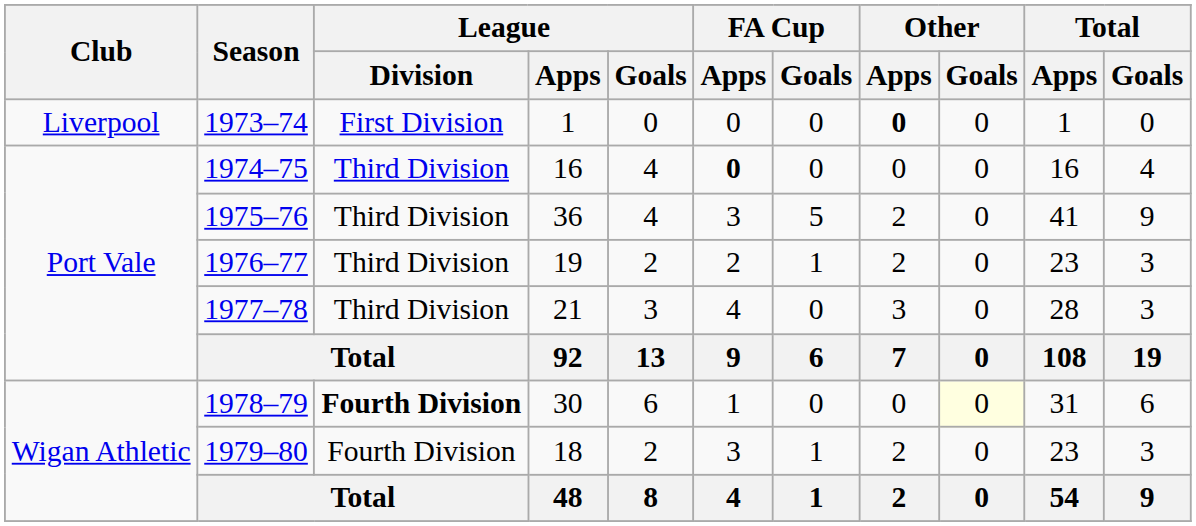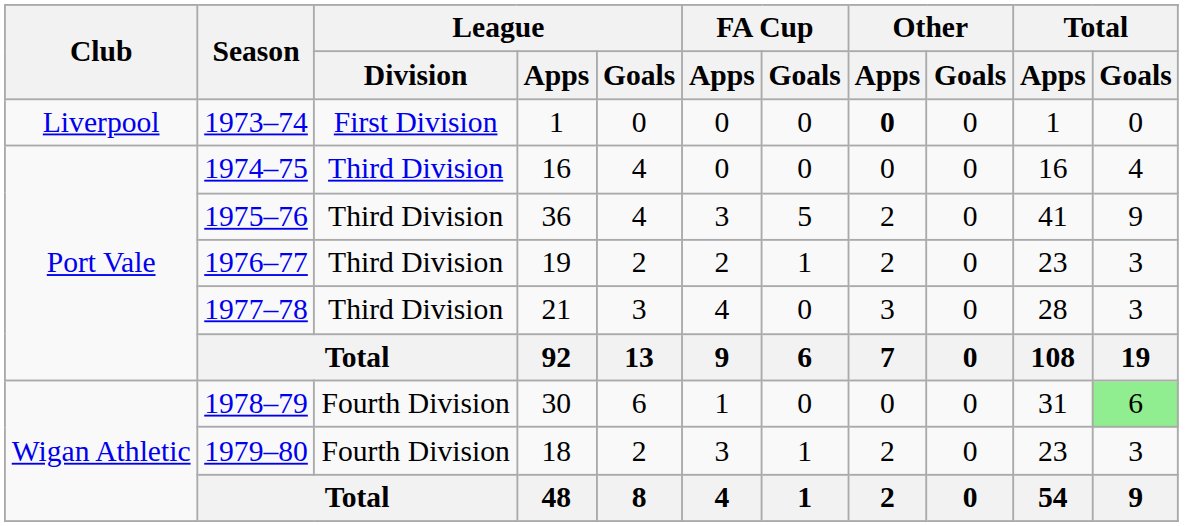1974–75 | FA Cup / Apps: bold -> normal
1978–79 | League / Division: bold -> normal
1978–79 | Other / Goals: lightyellow background -> no background
1978–79 | Total / Goals: no background -> lightgreen background
